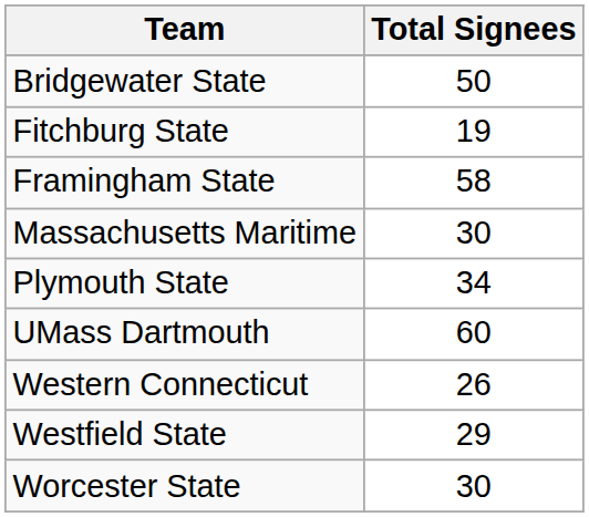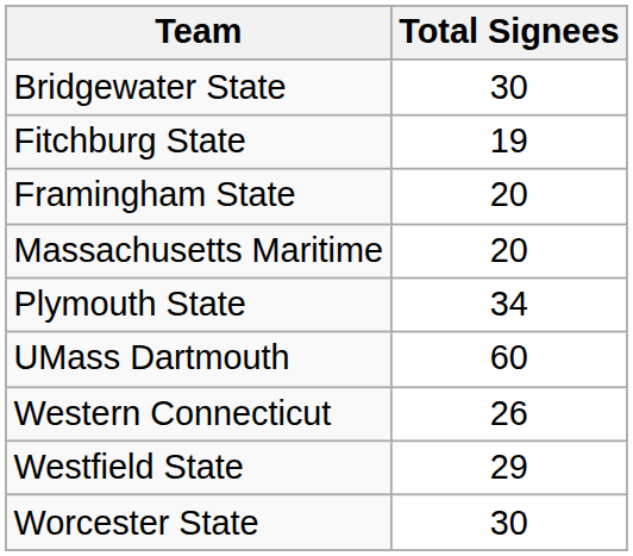Bridgewater State | Total Signees: 50 -> 30
Framingham State | Total Signees: 58 -> 20
Massachusetts Maritime | Total Signees: 30 -> 20
